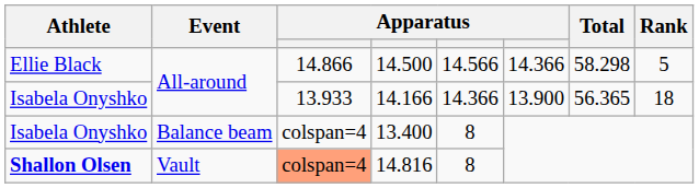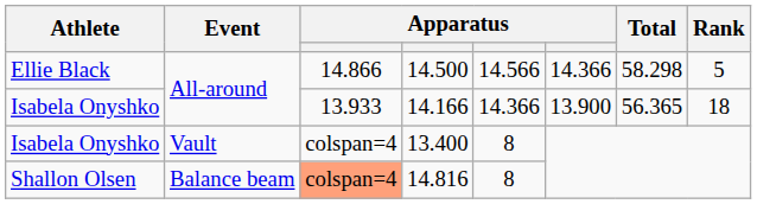13.400 | Event: Balance beam -> Vault
14.816 | Athlete: bold -> normal
14.816 | Event: Vault -> Balance beam
